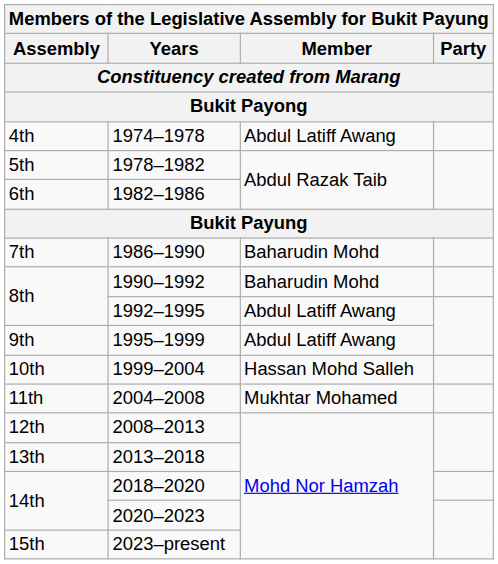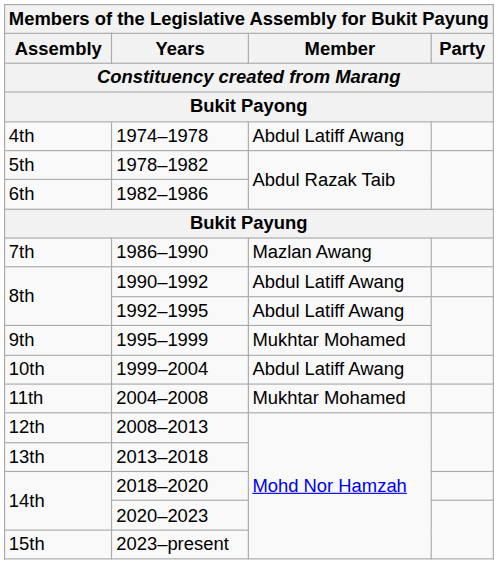1986–1990 | Member: Baharudin Mohd -> Mazlan Awang
1990–1992 | Member: Baharudin Mohd -> Abdul Latiff Awang
1995–1999 | Member: Abdul Latiff Awang -> Mukhtar Mohamed
1999–2004 | Member: Hassan Mohd Salleh -> Abdul Latiff Awang
